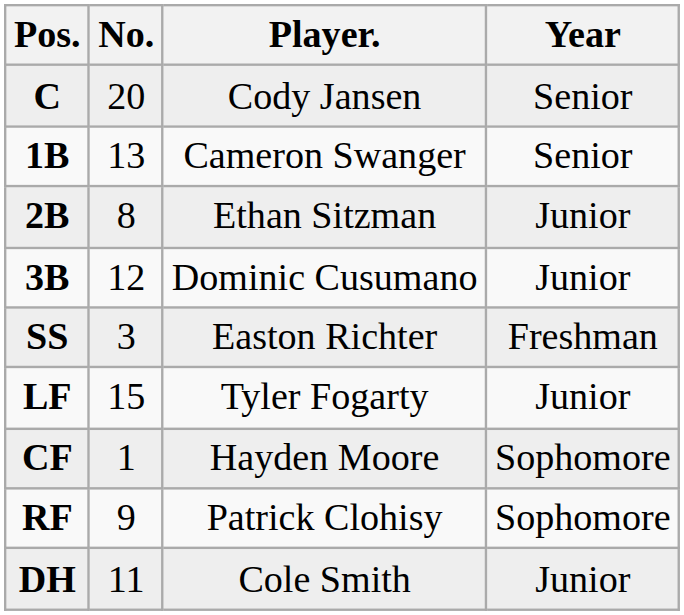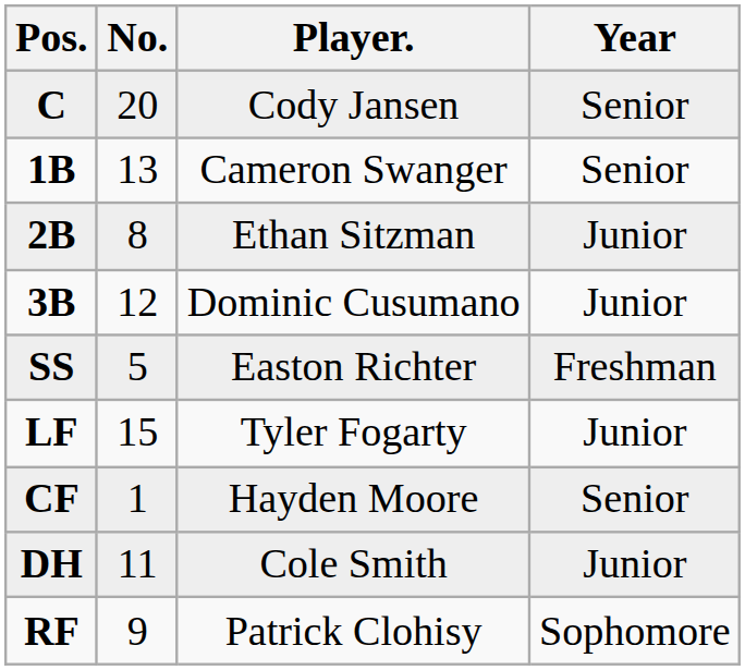SS | No.: 3 -> 5
CF | Year: Sophomore -> Senior
rows swapped: RF <-> DH
